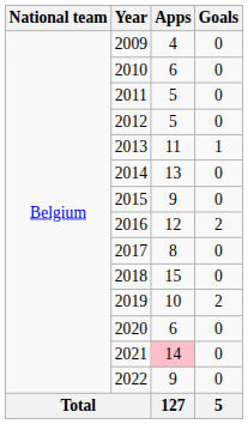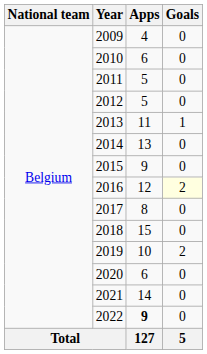2016 | Goals: no background -> lightyellow background
2021 | Apps: pink background -> no background
2022 | Apps: normal -> bold
